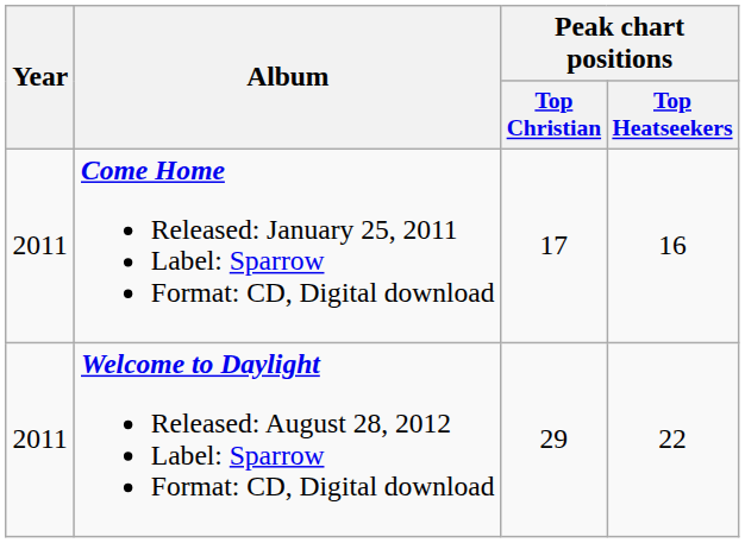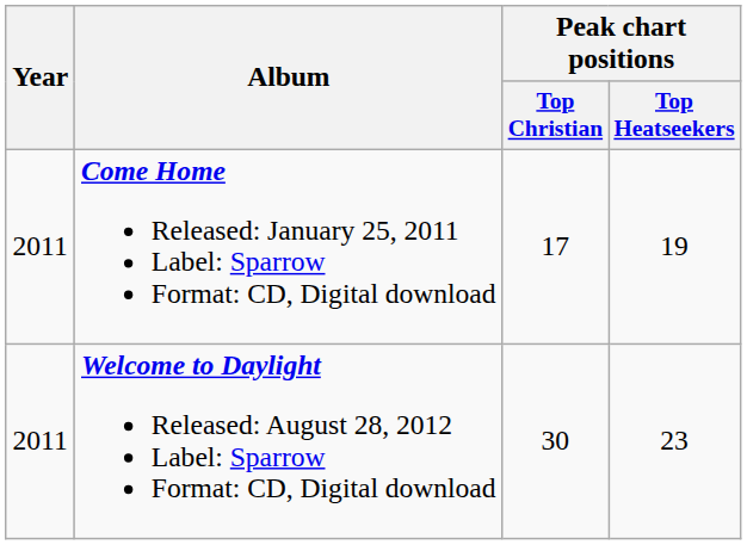row 3 | Peak chart positions / Top Heatseekers: 16 -> 19
row 4 | Peak chart positions / Top Christian: 29 -> 30
row 4 | Peak chart positions / Top Heatseekers: 22 -> 23
